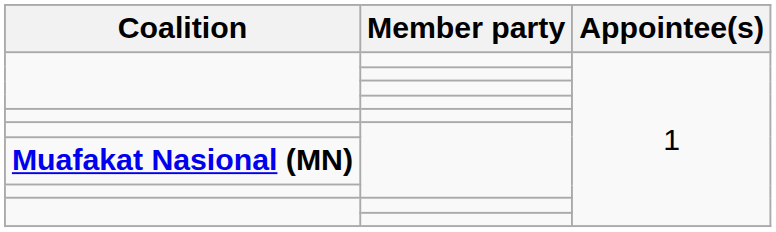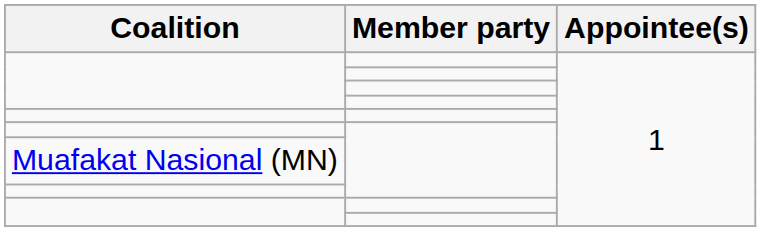Muafakat Nasional (MN) | Coalition: bold -> normal
